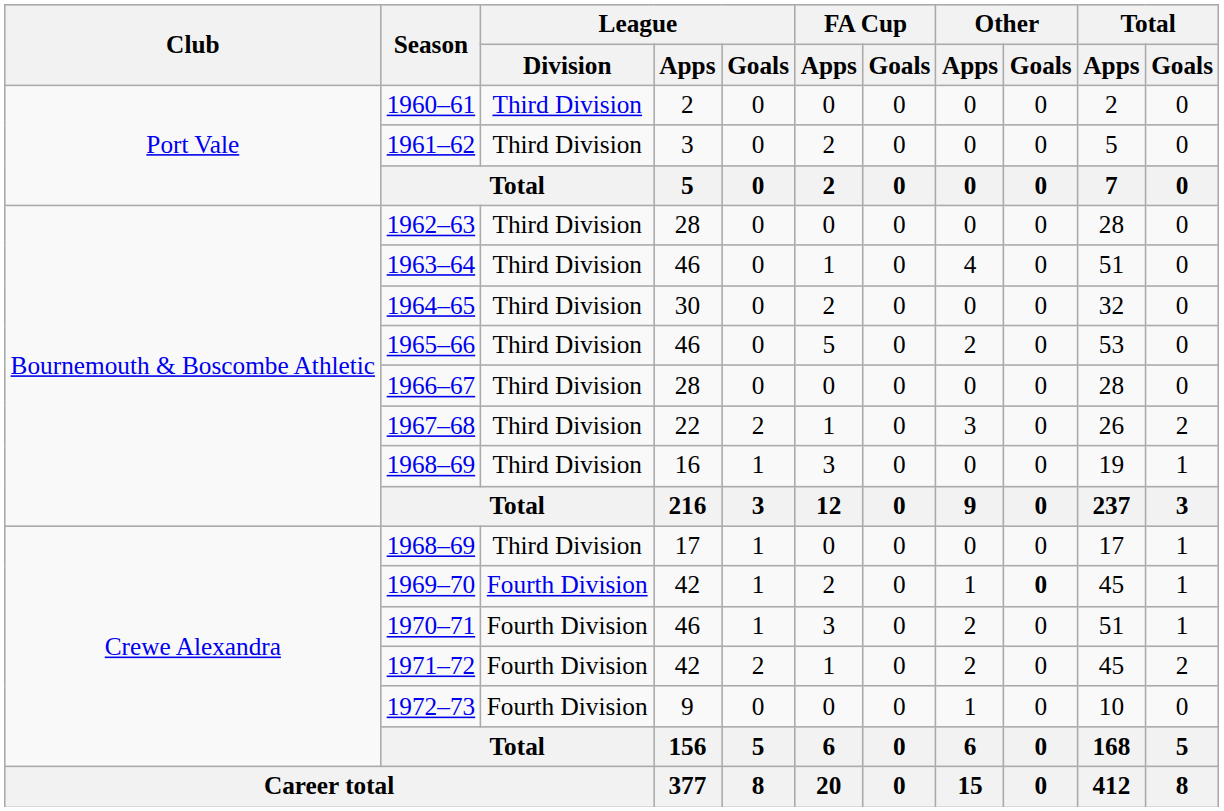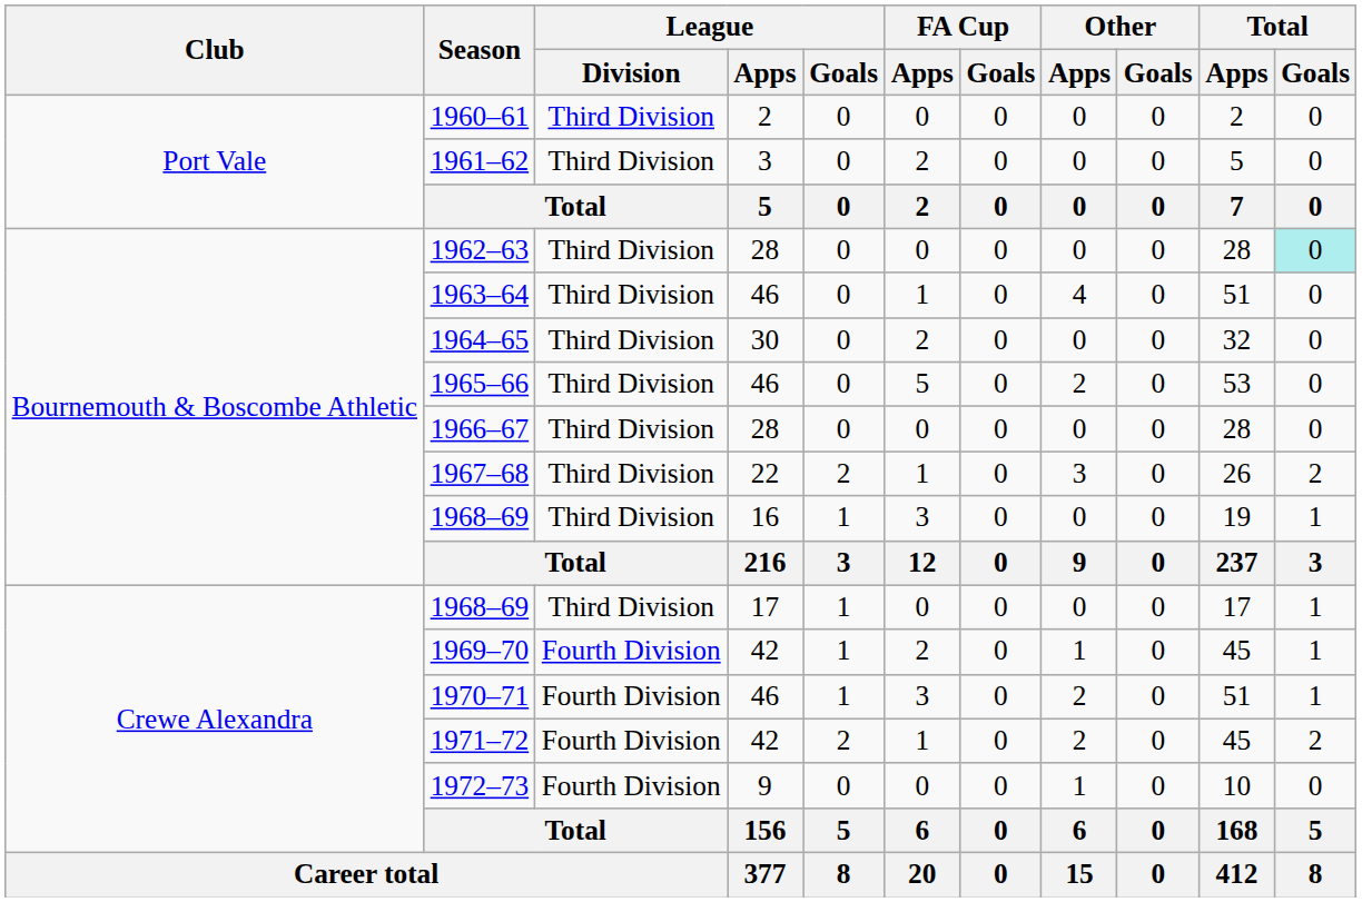1962–63 | Total / Goals: no background -> paleturquoise background
1969–70 | Other / Goals: bold -> normal
